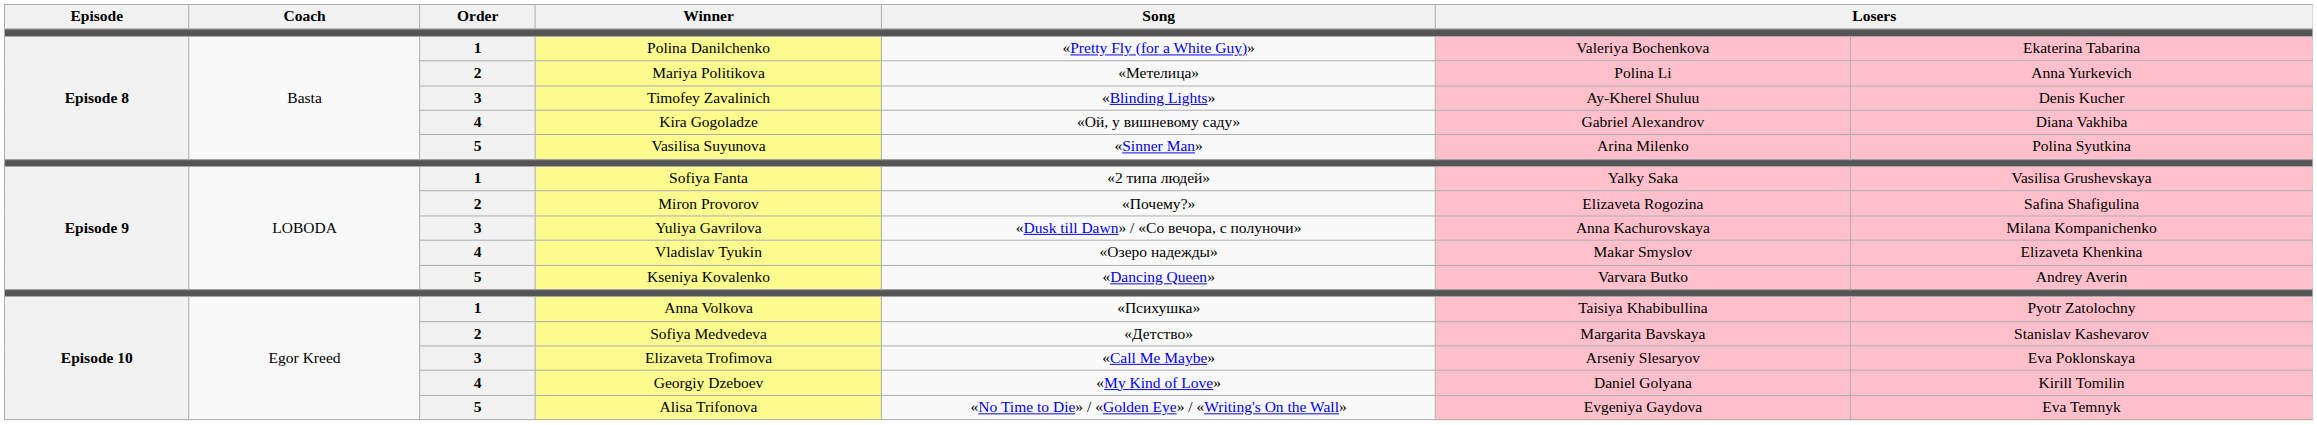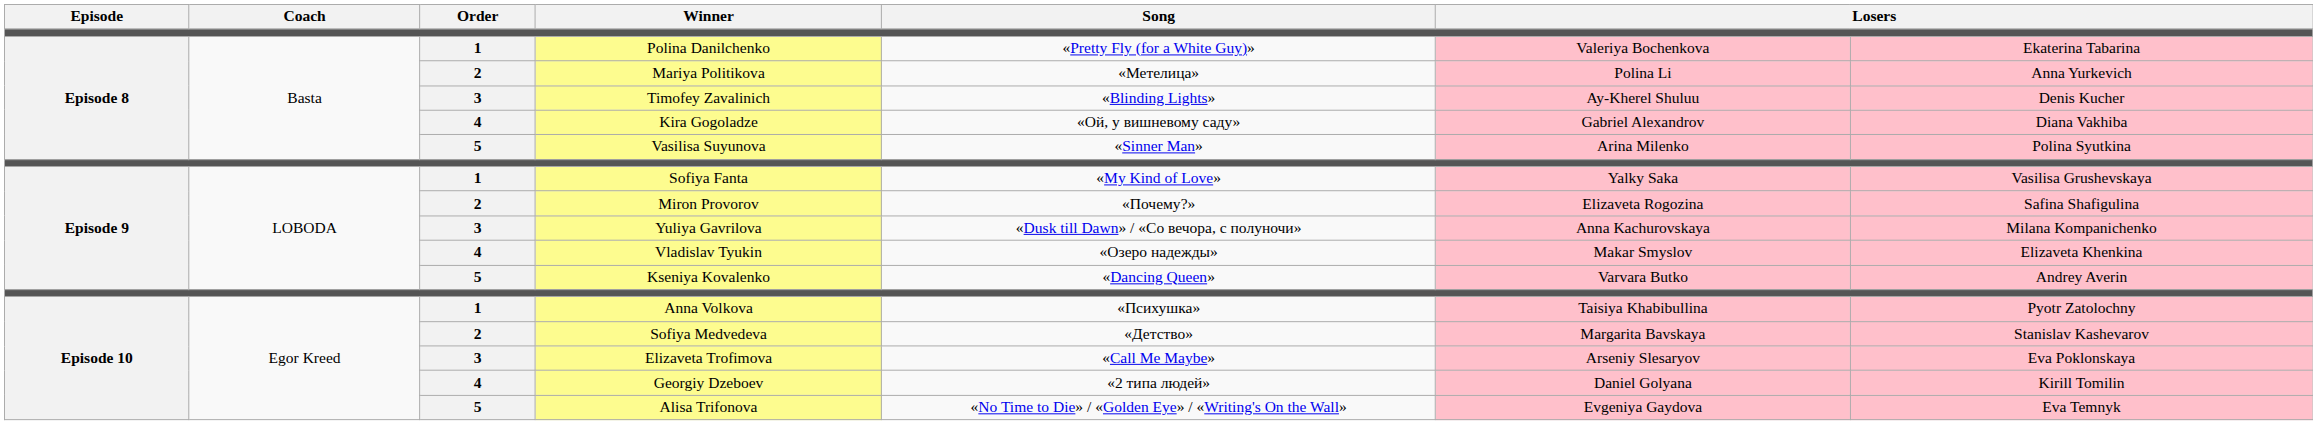Sofiya Fanta | Song: «2 типа людей» -> «My Kind of Love»
Georgiy Dzeboev | Song: «My Kind of Love» -> «2 типа людей»
